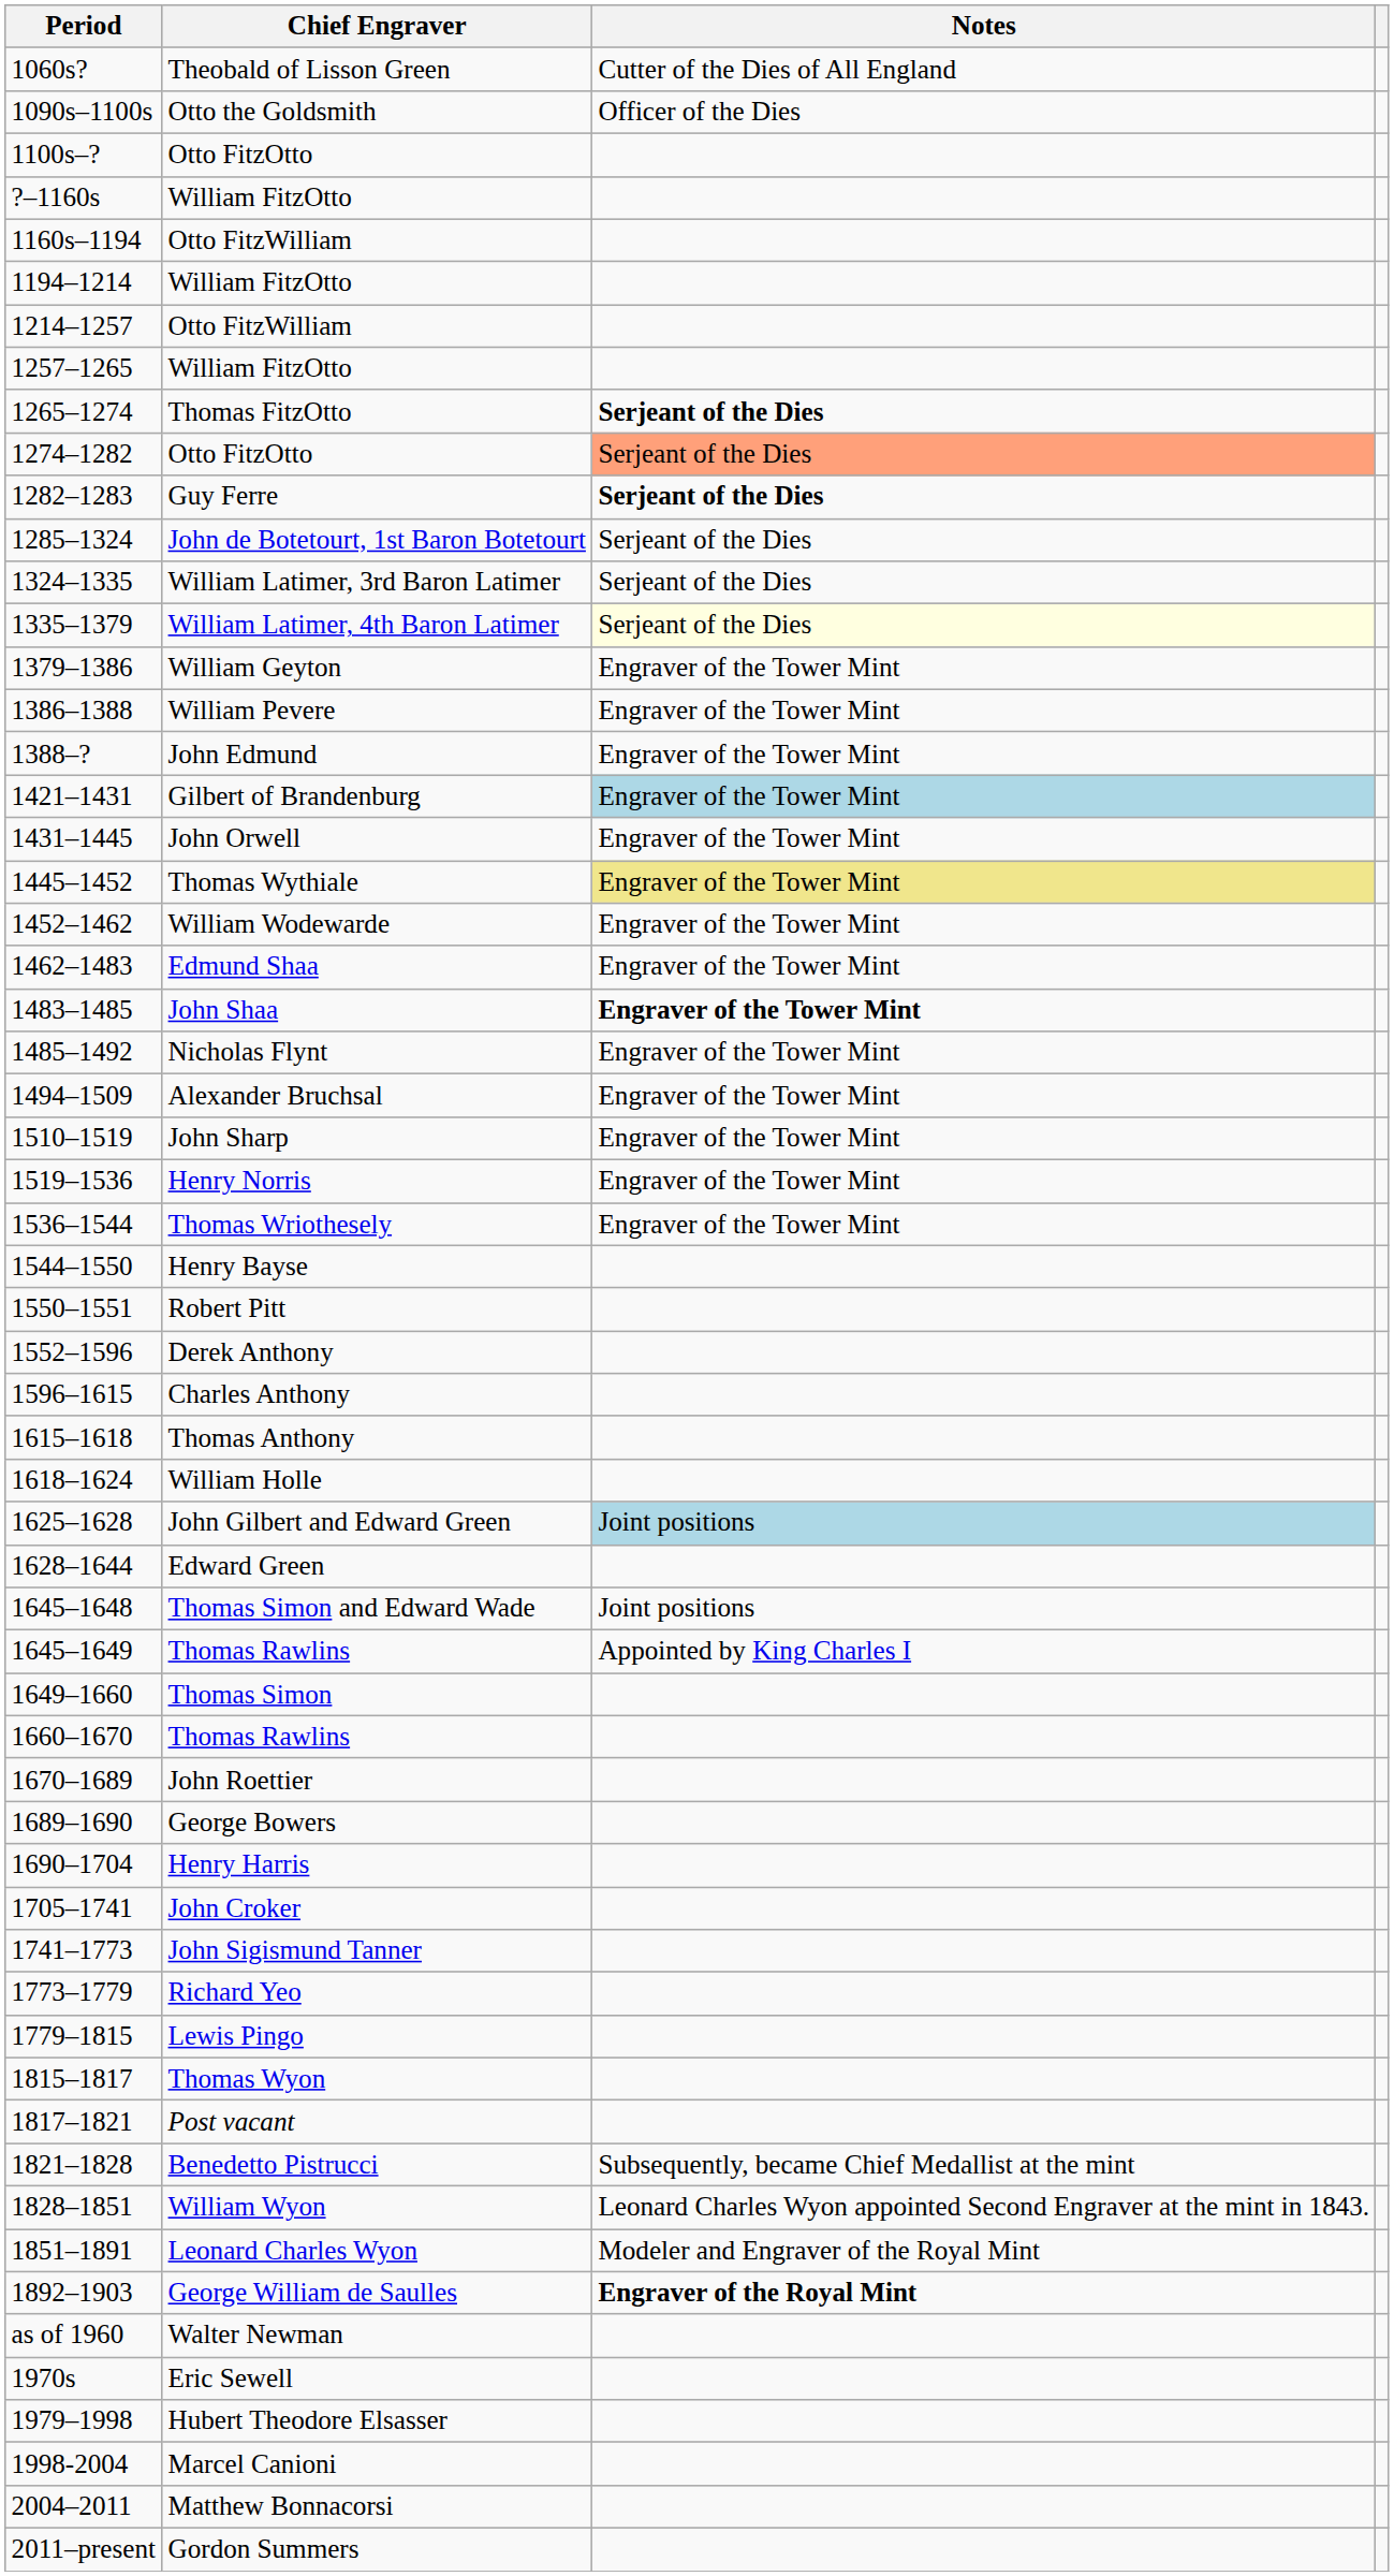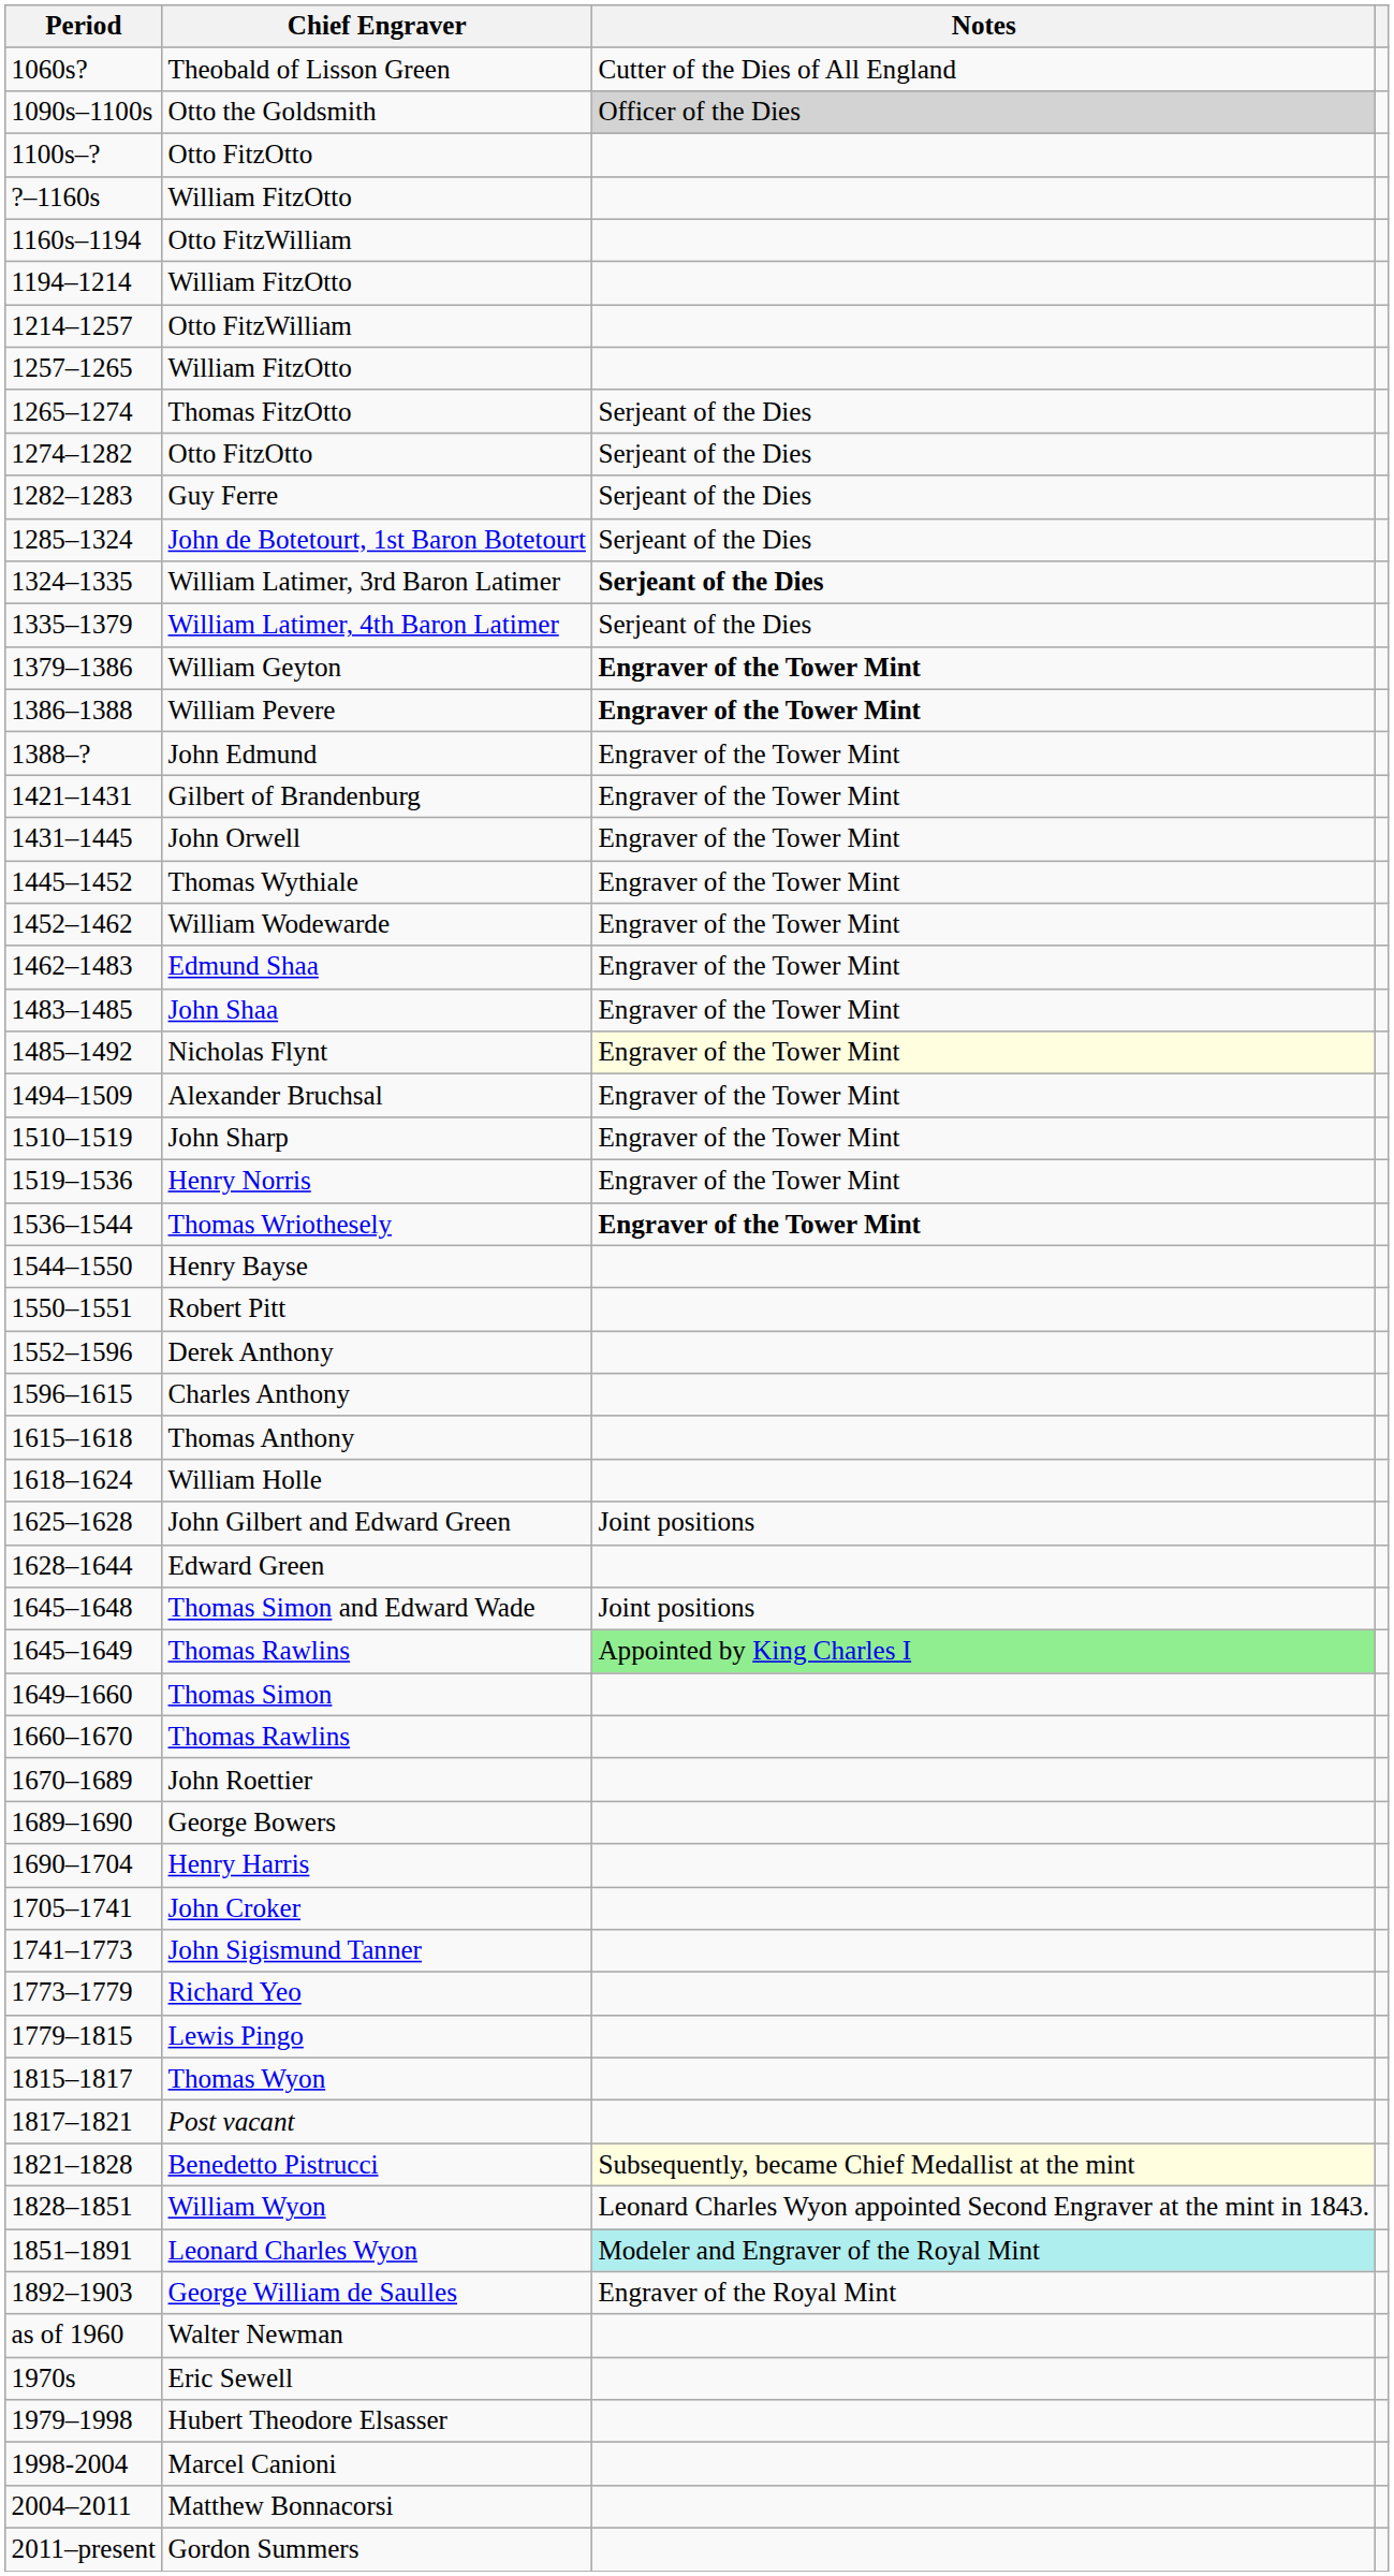Otto the Goldsmith | Notes: no background -> lightgrey background
Thomas FitzOtto | Notes: bold -> normal
1274–1282 / Otto FitzOtto | Notes: lightsalmon background -> no background
Guy Ferre | Notes: bold -> normal
William Latimer, 3rd Baron Latimer | Notes: normal -> bold
William Latimer, 4th Baron Latimer | Notes: lightyellow background -> no background
William Geyton | Notes: normal -> bold
William Pevere | Notes: normal -> bold
Gilbert of Brandenburg | Notes: lightblue background -> no background
Thomas Wythiale | Notes: khaki background -> no background
John Shaa | Notes: bold -> normal
Nicholas Flynt | Notes: no background -> lightyellow background
Thomas Wriothesely | Notes: normal -> bold
John Gilbert and Edward Green | Notes: lightblue background -> no background
1645–1649 / Thomas Rawlins | Notes: no background -> lightgreen background
Benedetto Pistrucci | Notes: no background -> lightyellow background
Leonard Charles Wyon | Notes: no background -> paleturquoise background
George William de Saulles | Notes: bold -> normal
